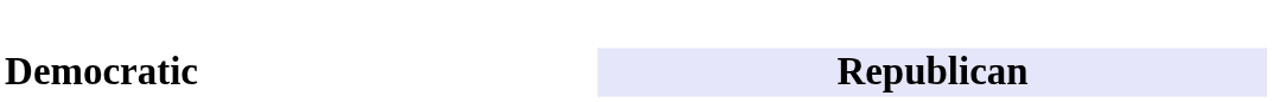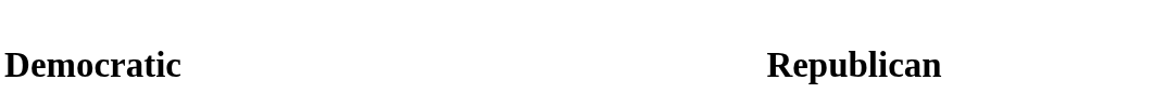Democratic | column 3: lavender background -> no background
